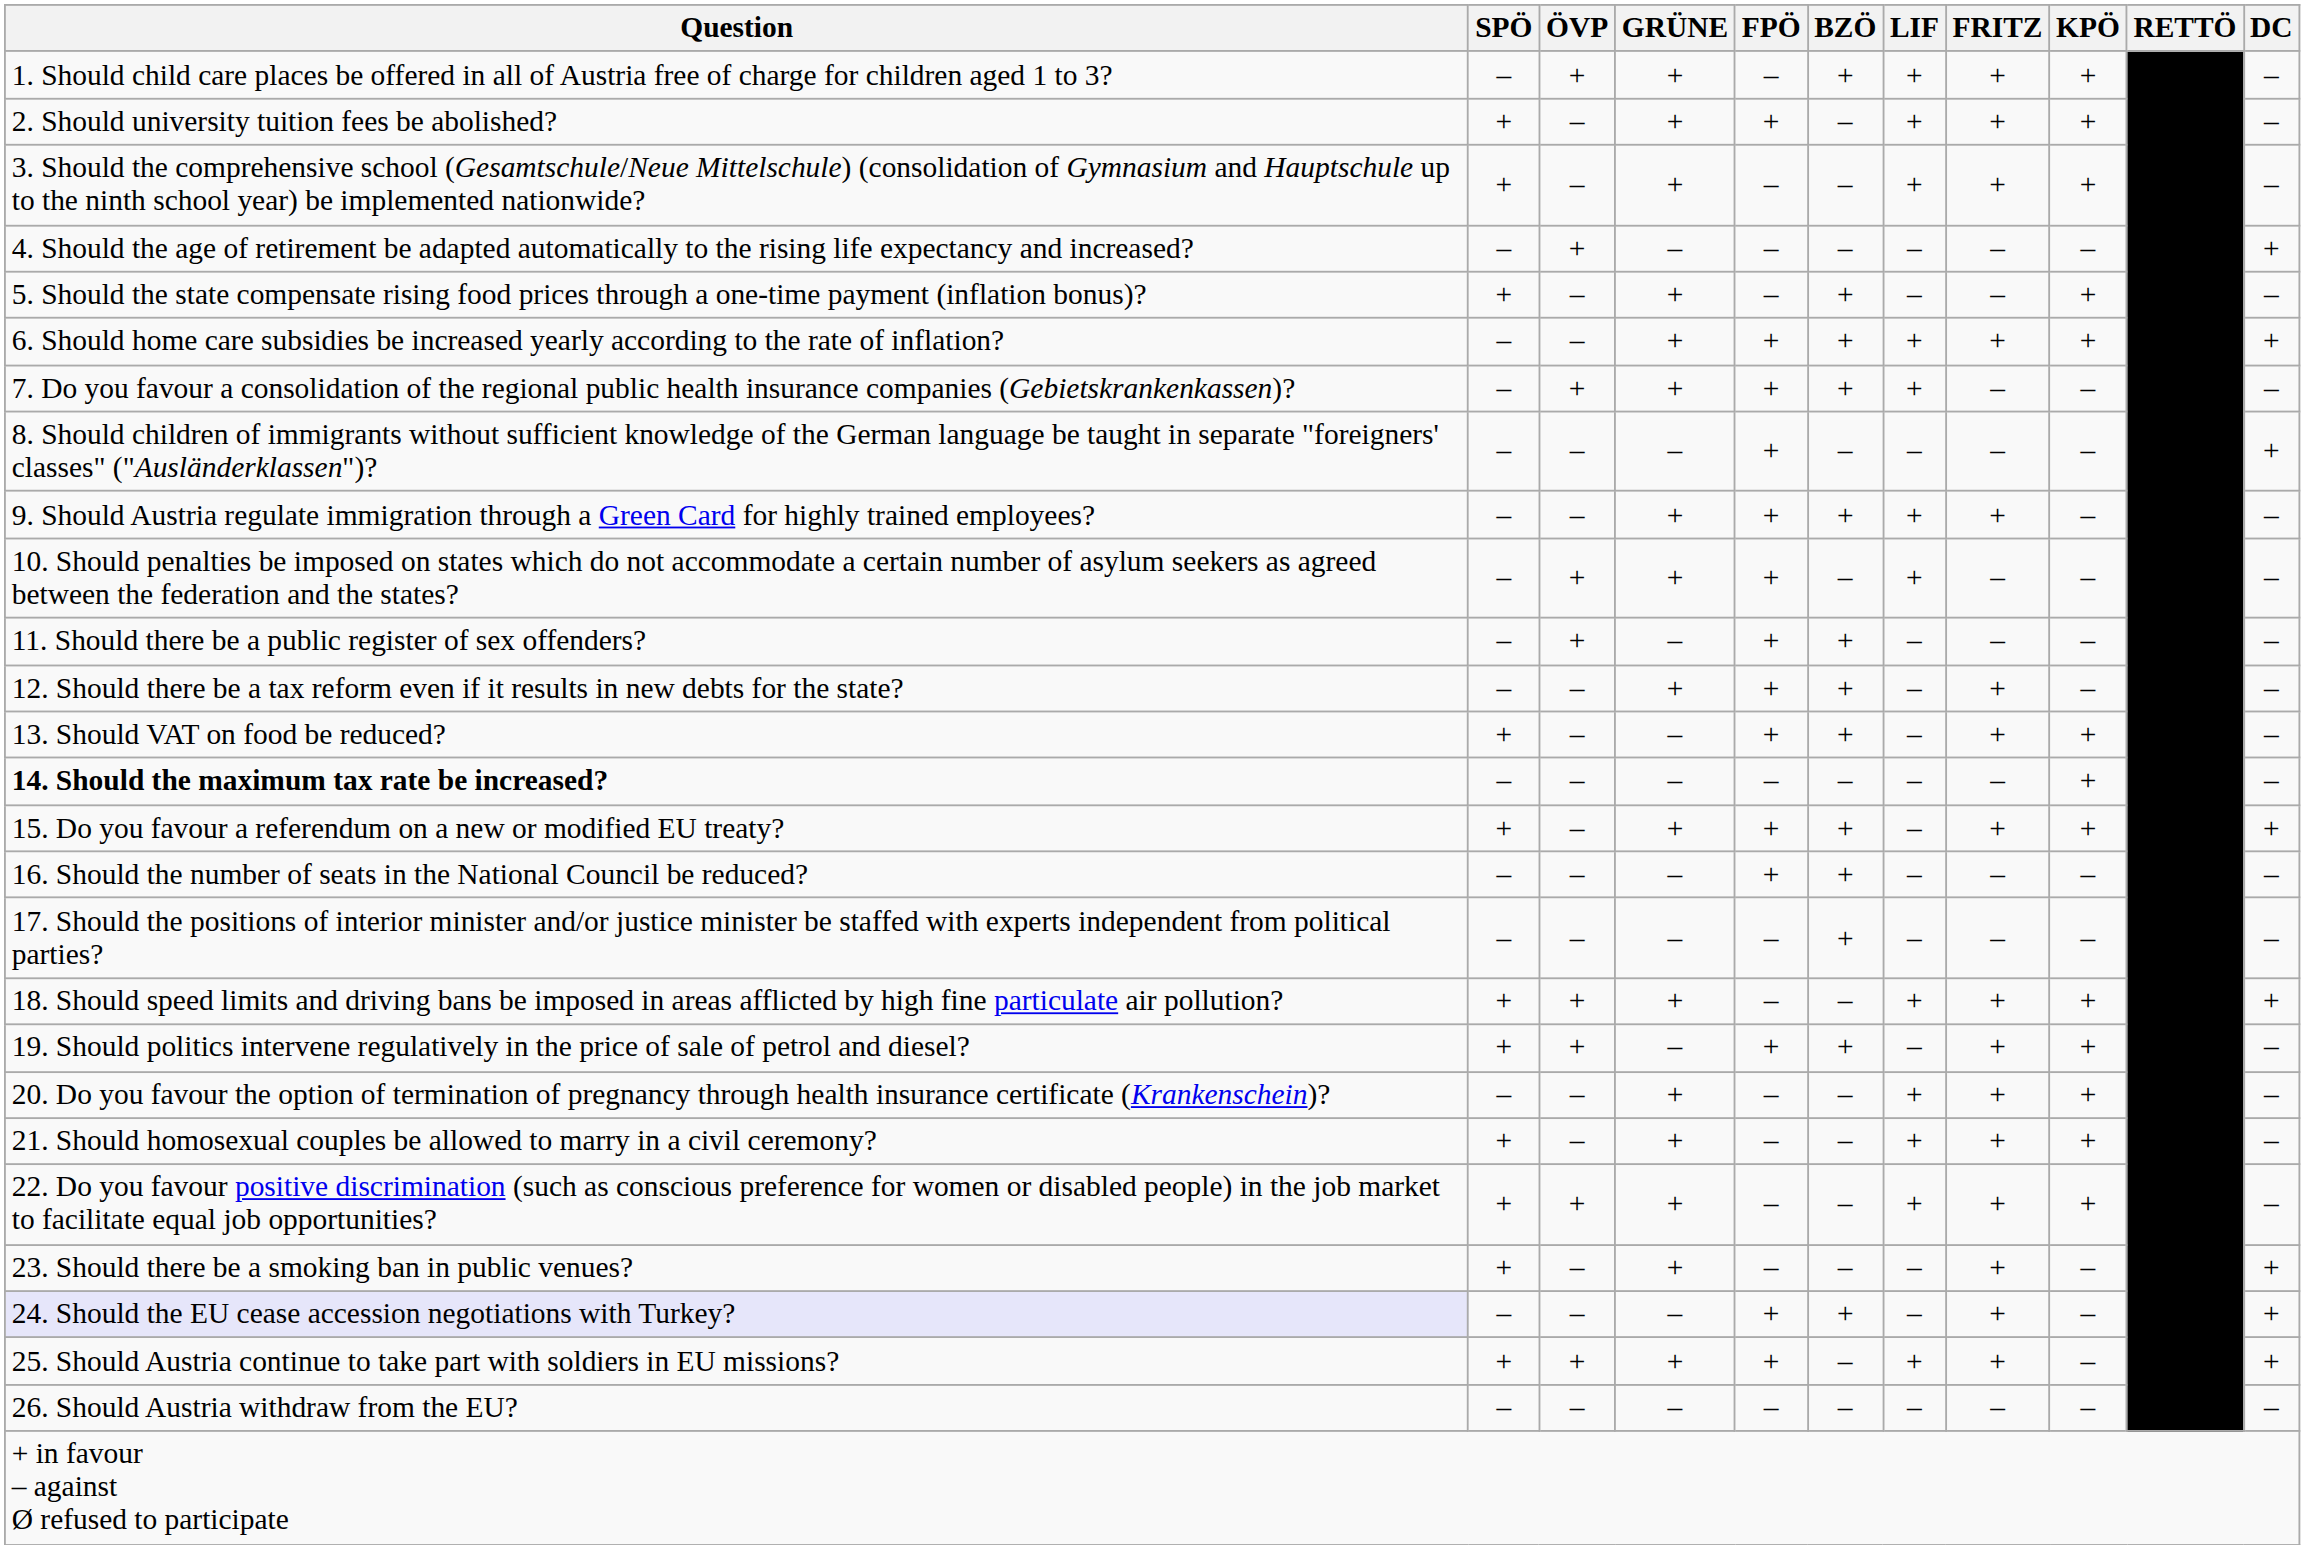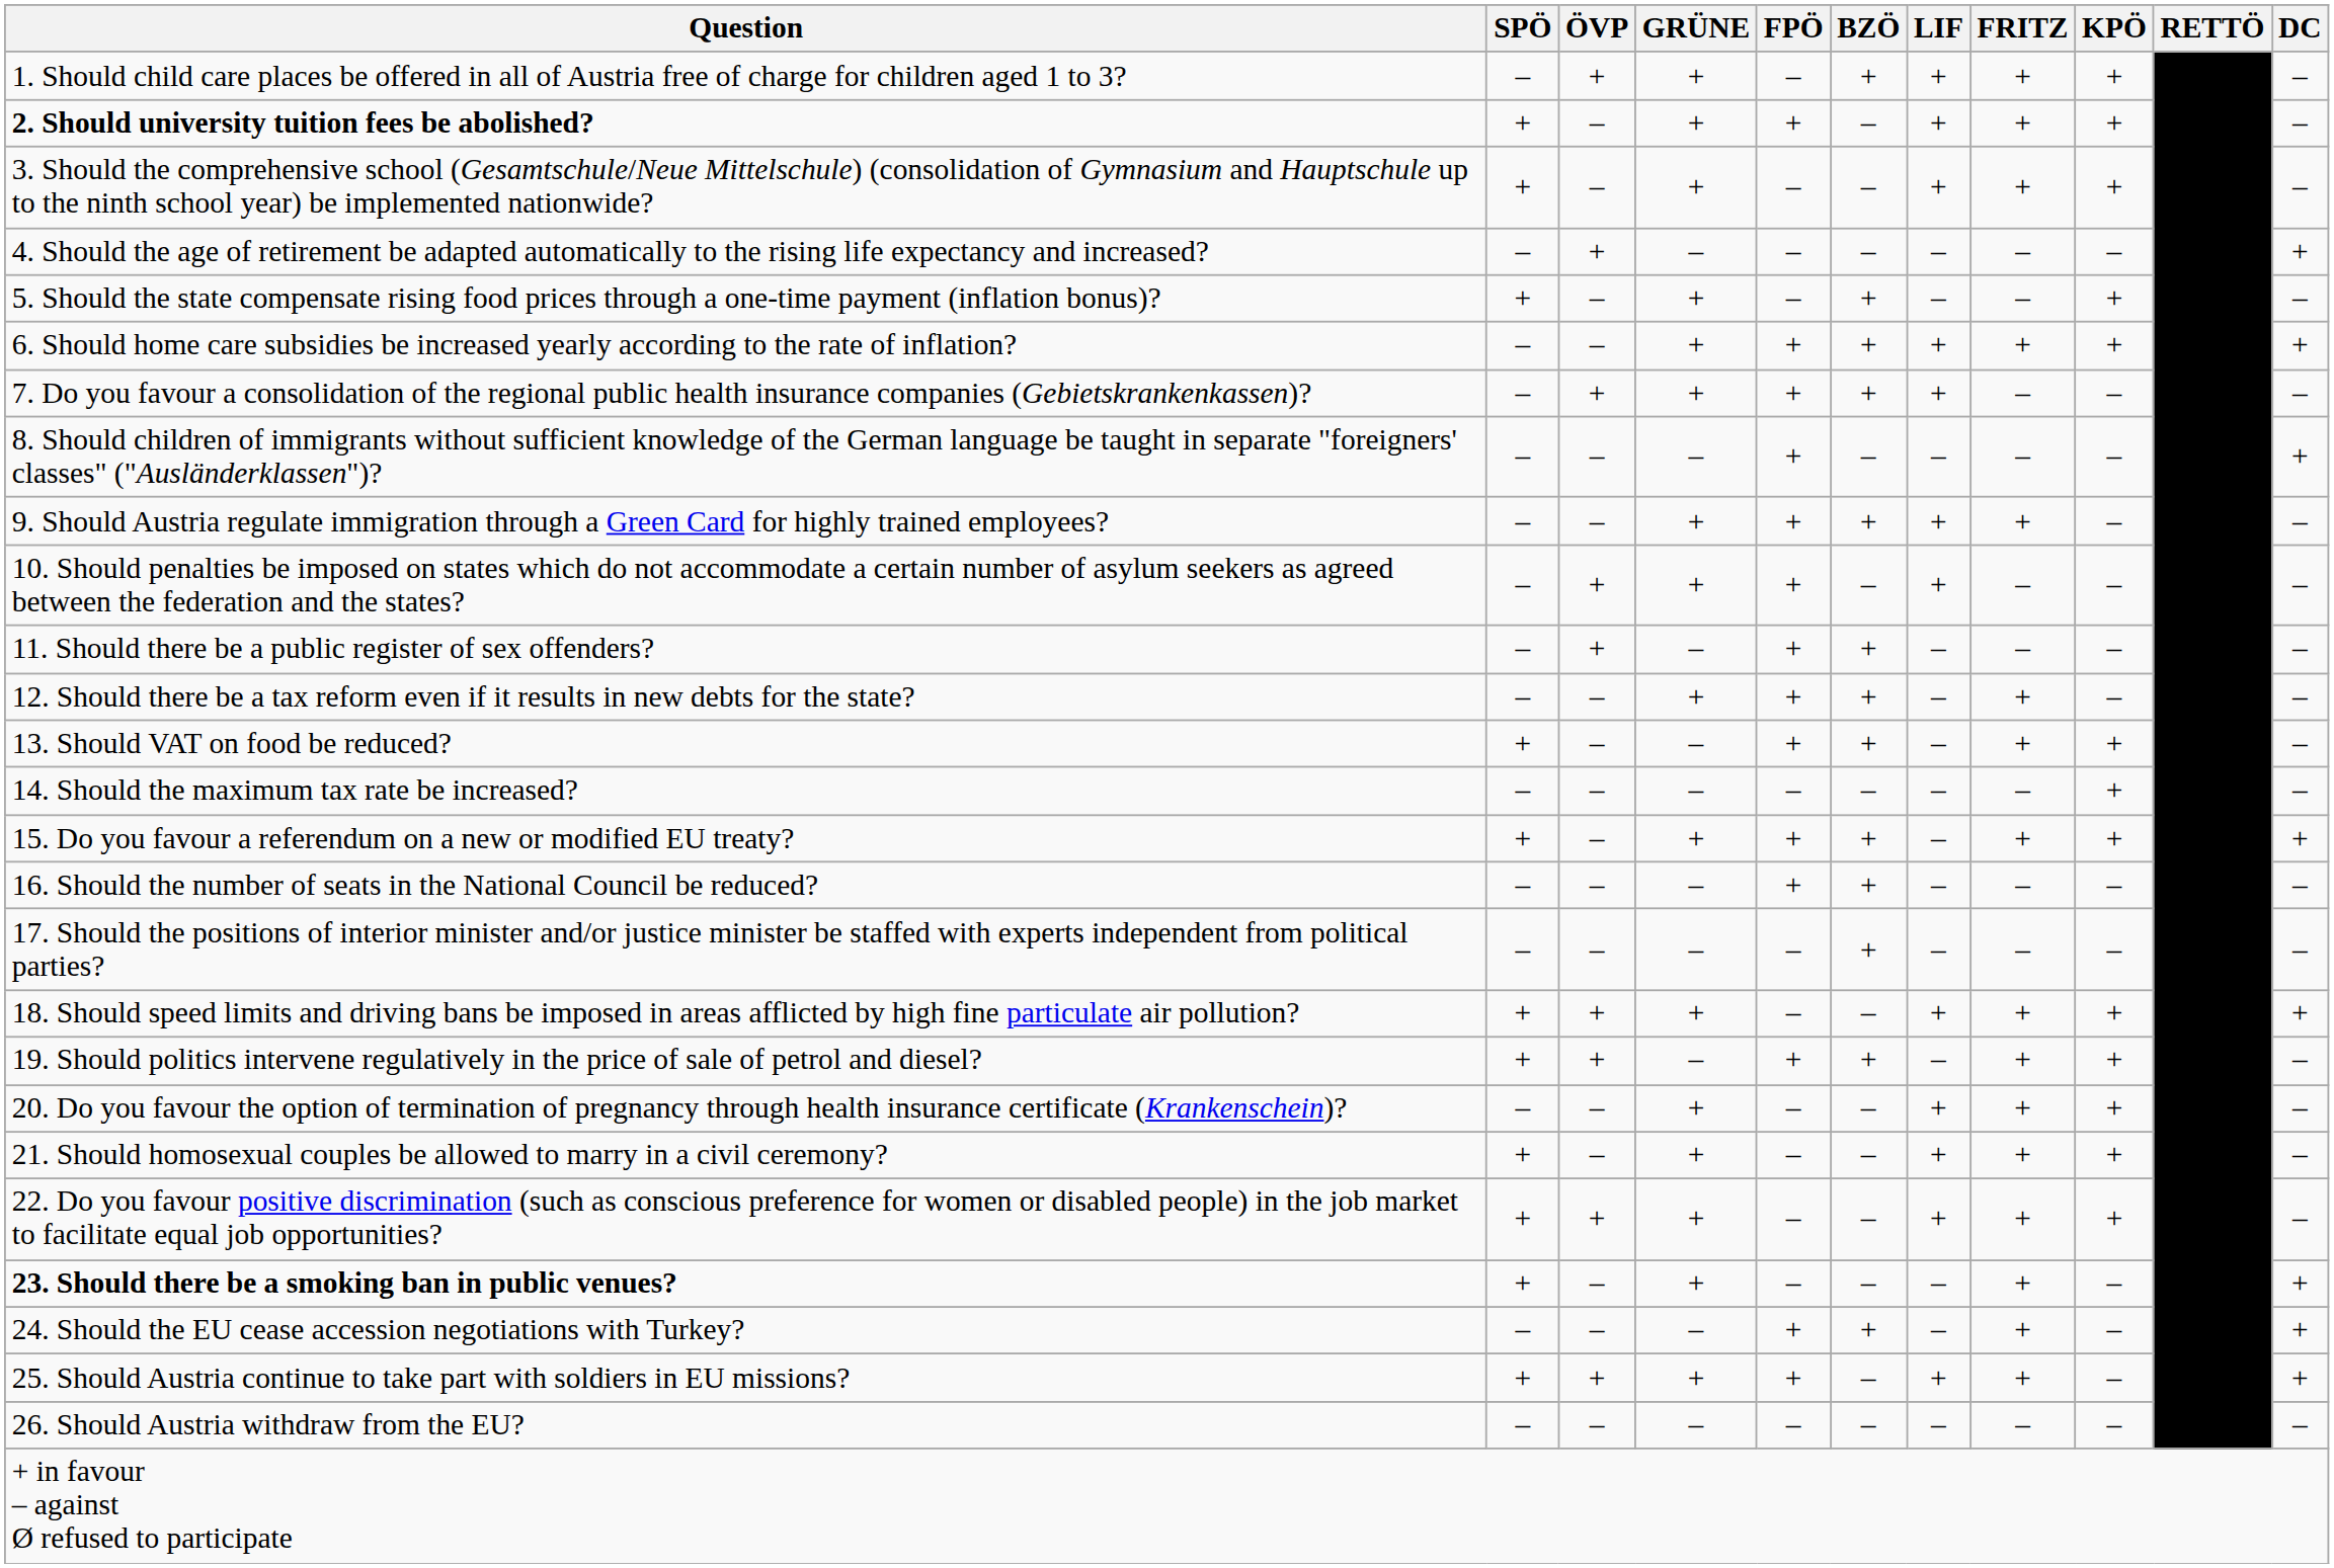2. Should university tuition fees be abolished? | Question: normal -> bold
14. Should the maximum tax rate be increased? | Question: bold -> normal
23. Should there be a smoking ban in public venues? | Question: normal -> bold
24. Should the EU cease accession negotiations with Turkey? | Question: lavender background -> no background
